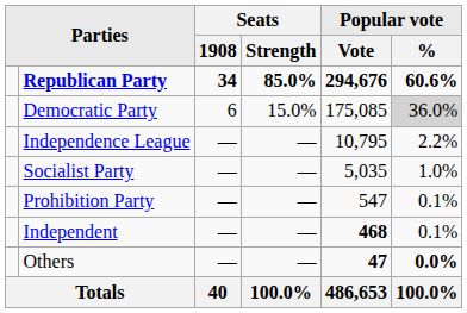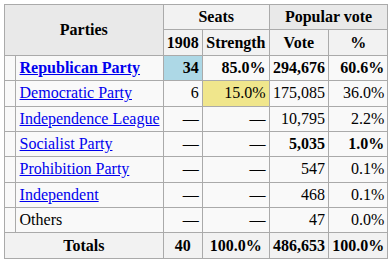Republican Party | Seats / 1908: no background -> lightblue background
Democratic Party | Seats / Strength: no background -> khaki background
Democratic Party | Popular vote / %: lightgrey background -> no background
Socialist Party | Popular vote / Vote: normal -> bold
Socialist Party | Popular vote / %: normal -> bold
Independent | Popular vote / Vote: bold -> normal
Others | Popular vote / Vote: bold -> normal
Others | Popular vote / %: bold -> normal
